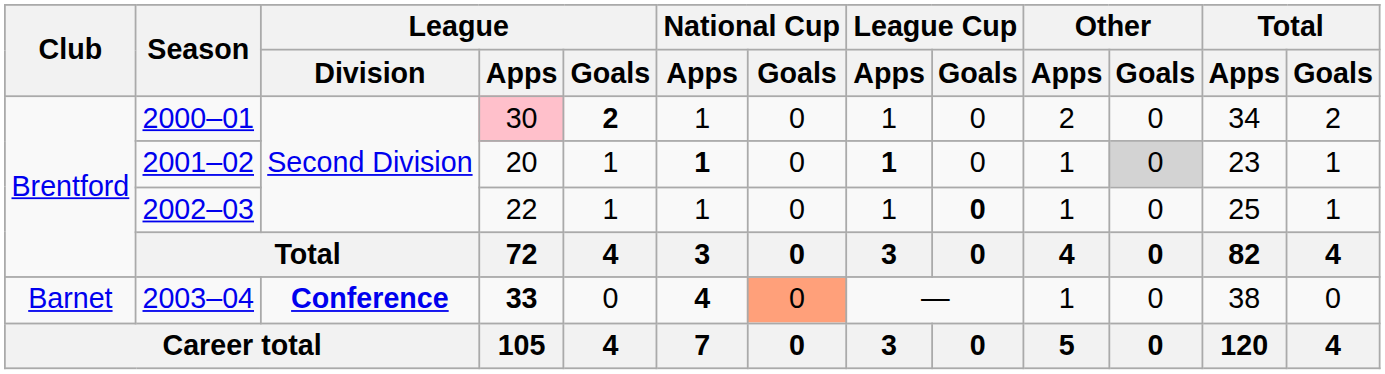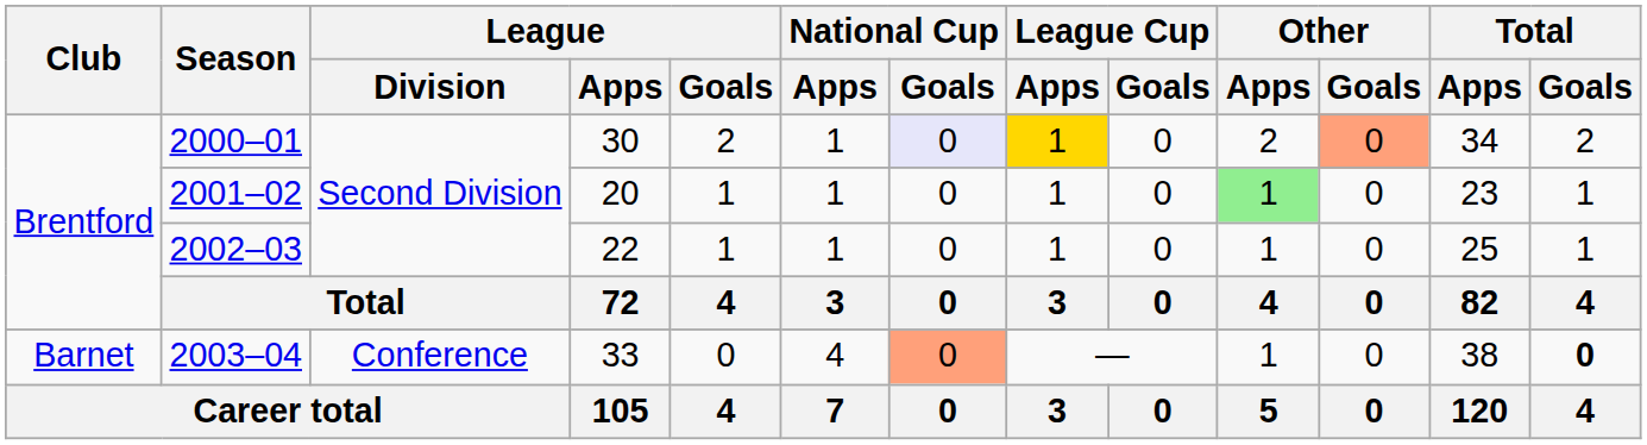2000–01 | League / Apps: pink background -> no background
2000–01 | League / Goals: bold -> normal
2000–01 | National Cup / Goals: no background -> lavender background
2000–01 | League Cup / Apps: no background -> gold background
2000–01 | Other / Goals: no background -> lightsalmon background
2001–02 | National Cup / Apps: bold -> normal
2001–02 | League Cup / Apps: bold -> normal
2001–02 | Other / Apps: no background -> lightgreen background
2001–02 | Other / Goals: lightgrey background -> no background
2002–03 | League Cup / Goals: bold -> normal
2003–04 | League / Division: bold -> normal
2003–04 | League / Apps: bold -> normal
2003–04 | National Cup / Apps: bold -> normal
2003–04 | Total / Goals: normal -> bold
